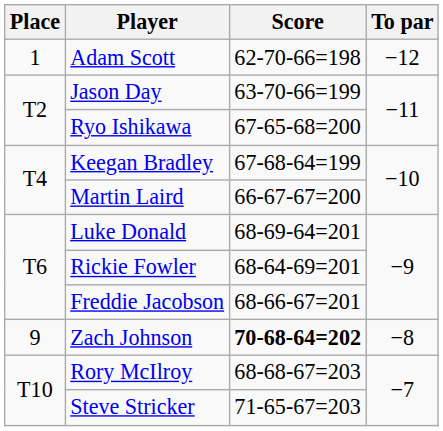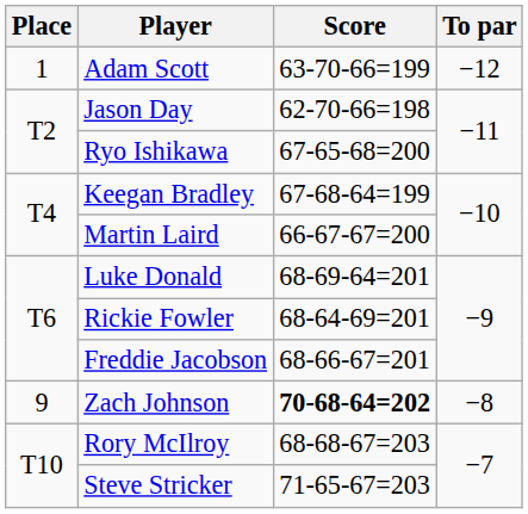Adam Scott | Score: 62-70-66=198 -> 63-70-66=199
Jason Day | Score: 63-70-66=199 -> 62-70-66=198
